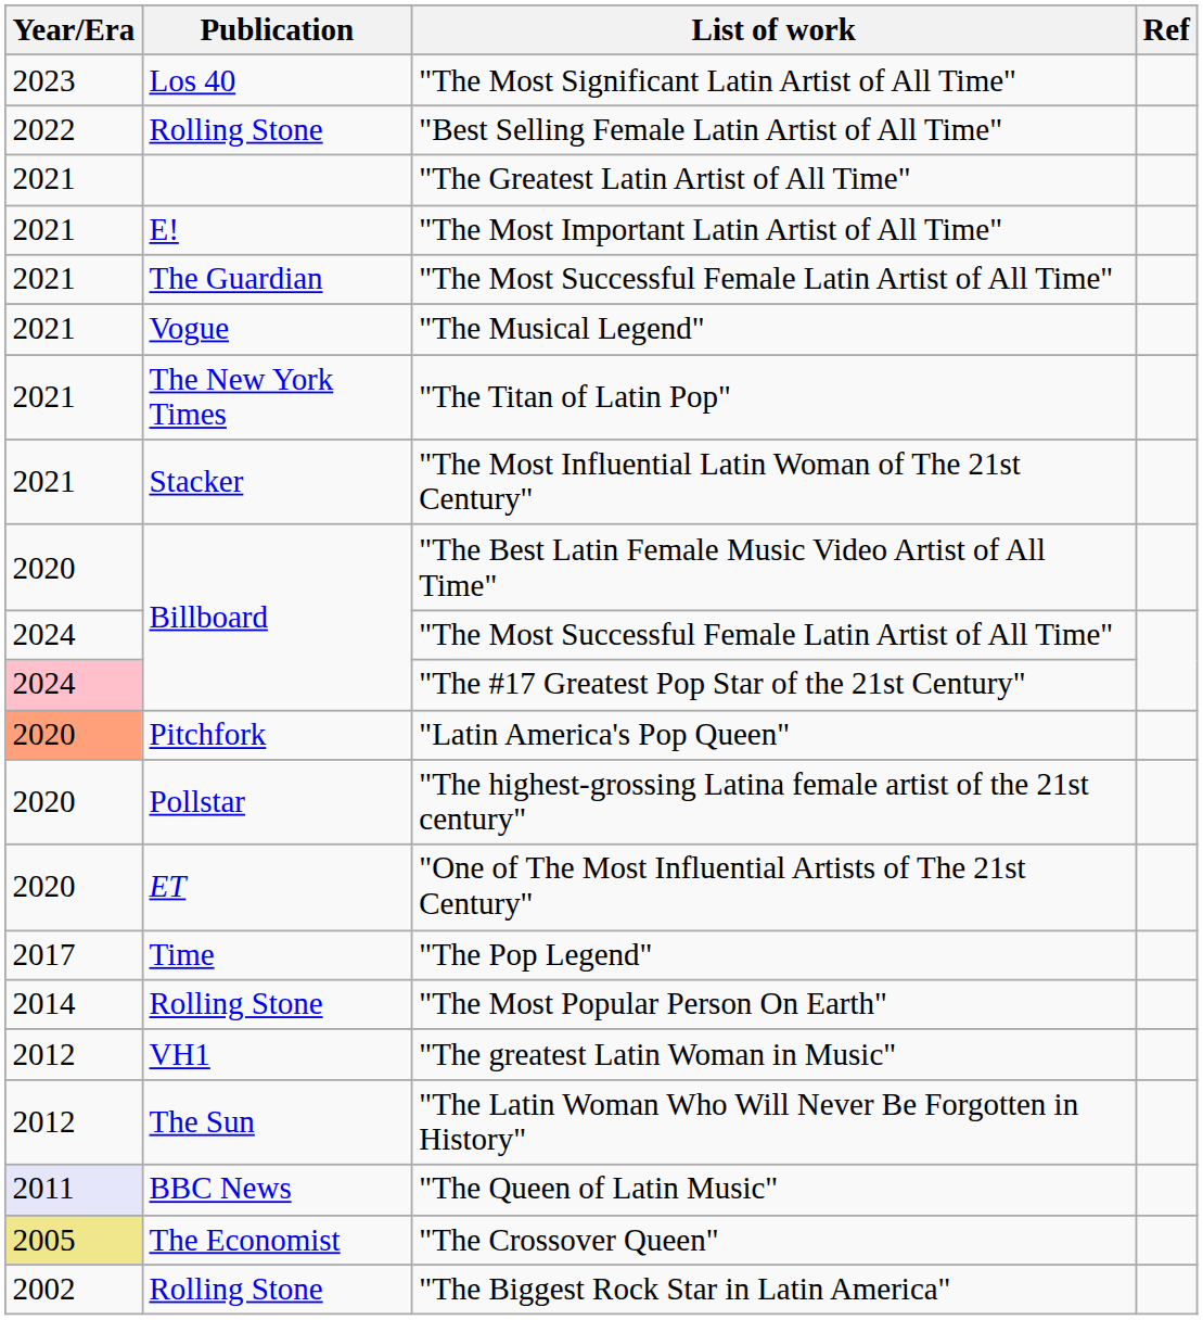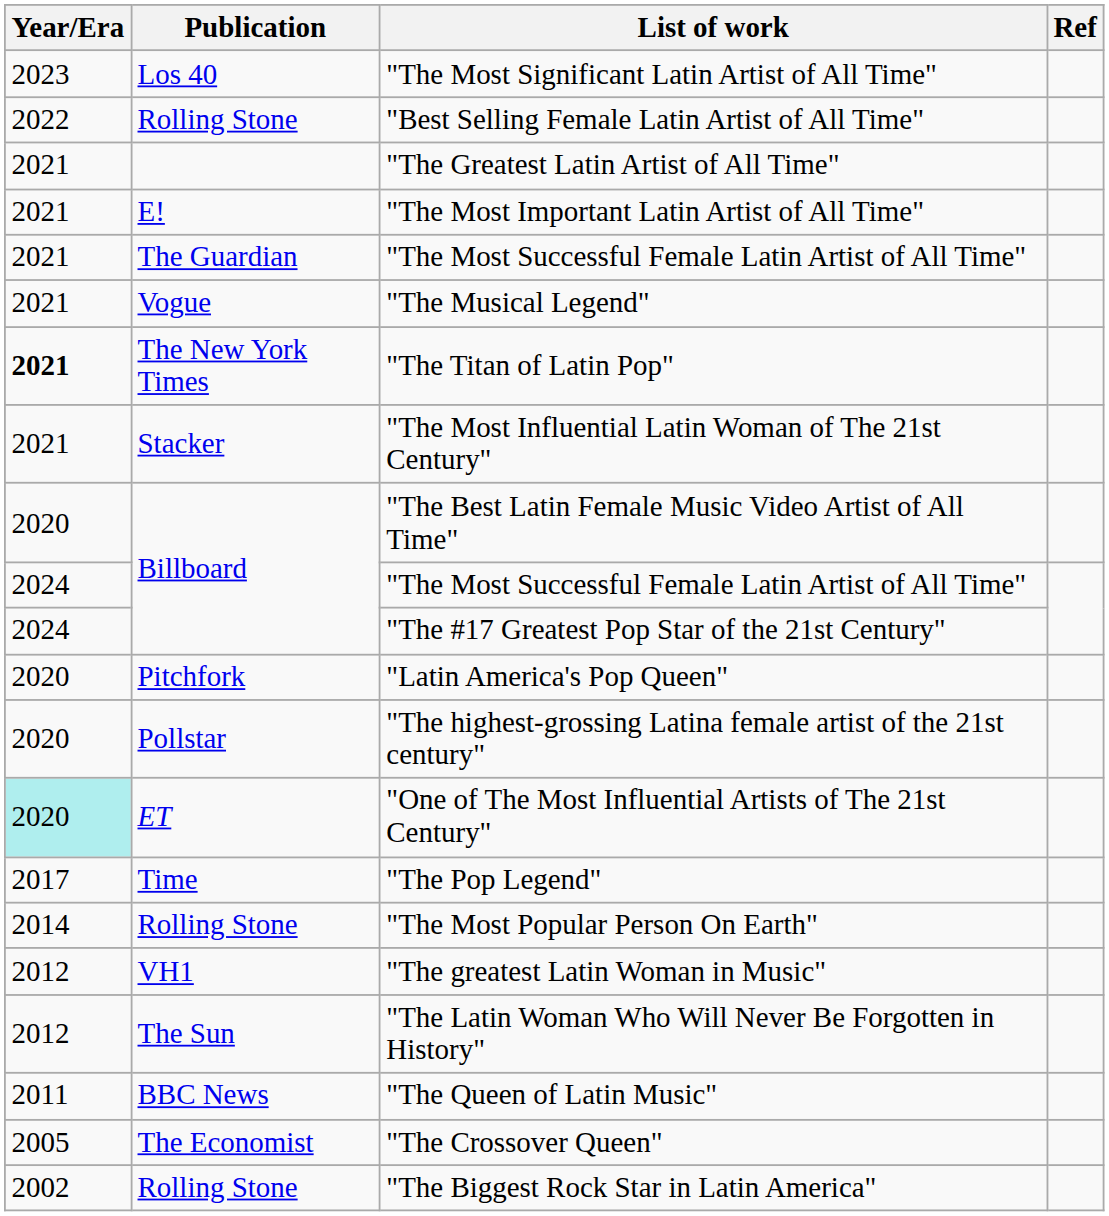"The Titan of Latin Pop" | Year/Era: normal -> bold
"The #17 Greatest Pop Star of the 21st Century" | Year/Era: pink background -> no background
"Latin America's Pop Queen" | Year/Era: lightsalmon background -> no background
"One of The Most Influential Artists of The 21st Century" | Year/Era: no background -> paleturquoise background
"The Queen of Latin Music" | Year/Era: lavender background -> no background
"The Crossover Queen" | Year/Era: khaki background -> no background
